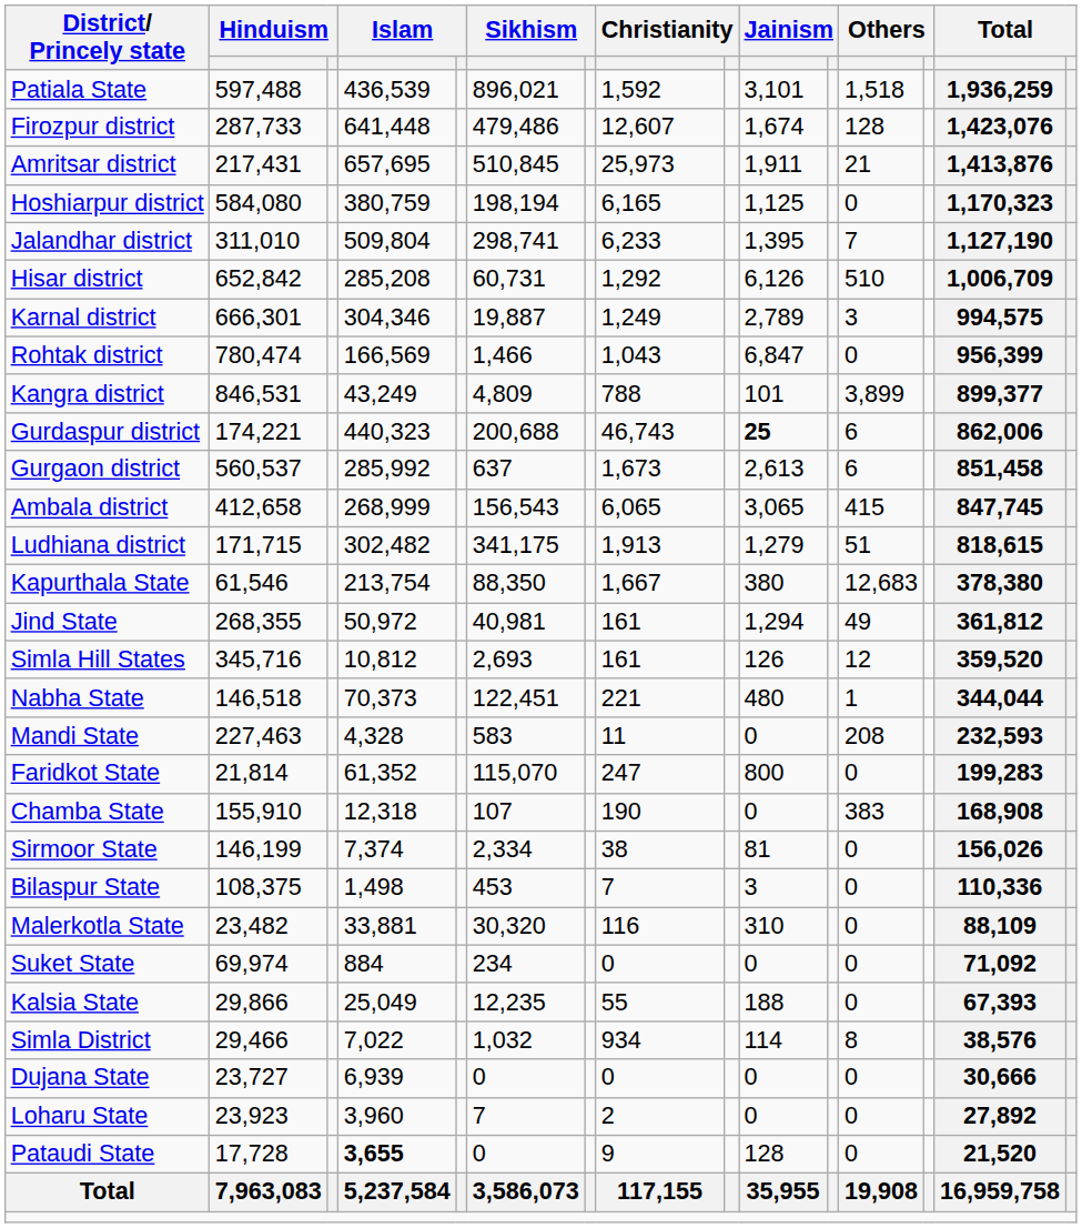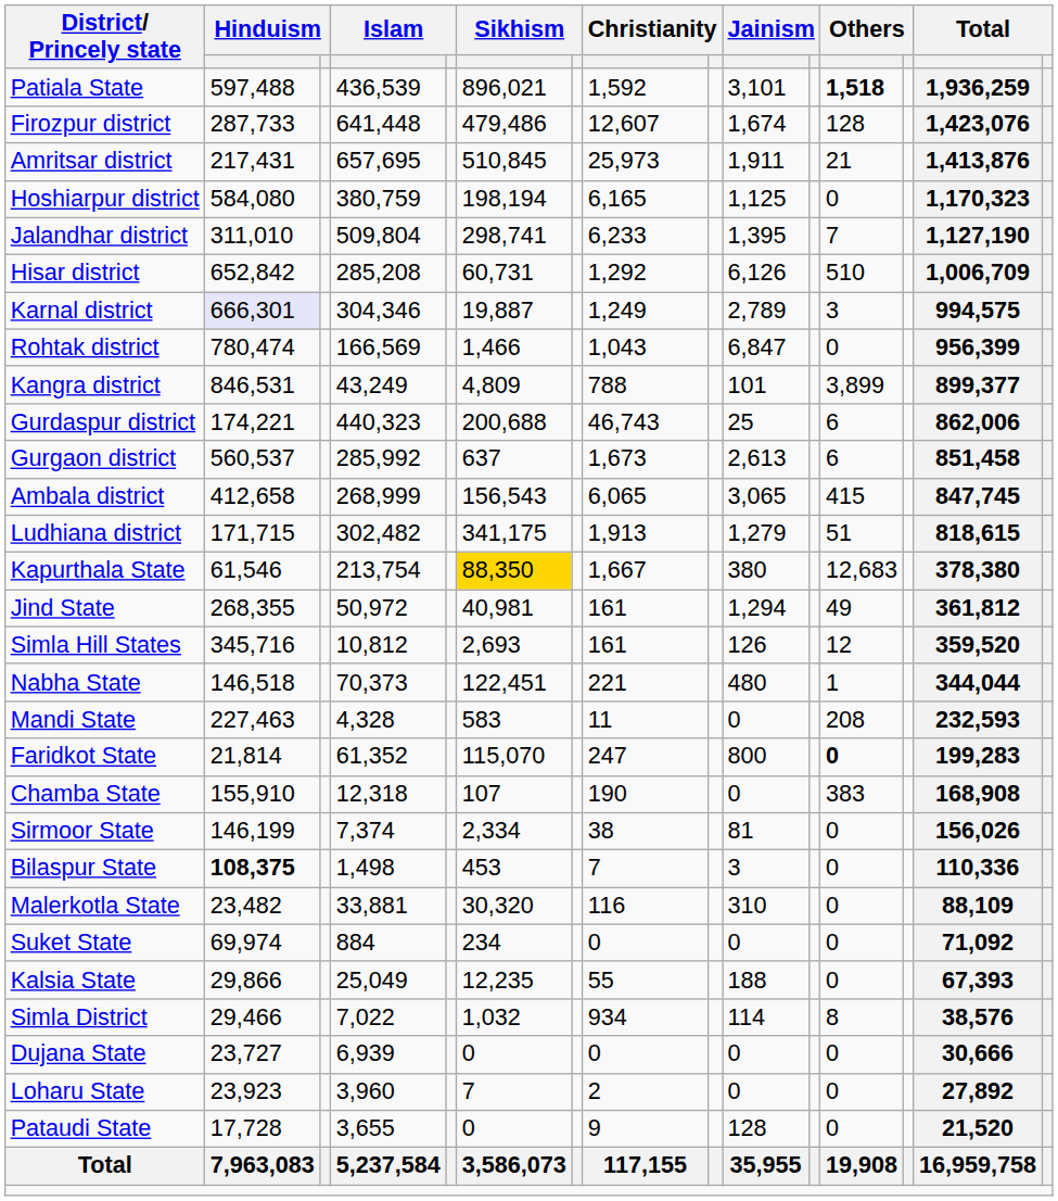Patiala State | column 12: normal -> bold
Karnal district | column 2: no background -> lavender background
Gurdaspur district | column 10: bold -> normal
Kapurthala State | column 6: no background -> gold background
Faridkot State | column 12: normal -> bold
Bilaspur State | column 2: normal -> bold
Pataudi State | column 4: bold -> normal
